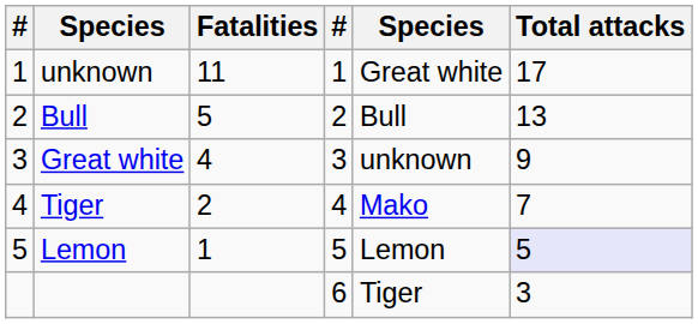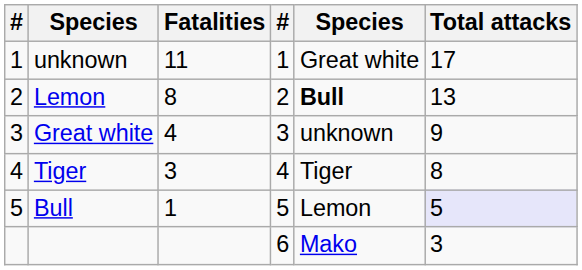row 3 | column 2: Bull -> Lemon
row 3 | Fatalities: 5 -> 8
row 3 | column 5: normal -> bold
row 5 | Fatalities: 2 -> 3
row 5 | column 5: Mako -> Tiger
row 5 | Total attacks: 7 -> 8
row 6 | column 2: Lemon -> Bull
row 7 | column 5: Tiger -> Mako
